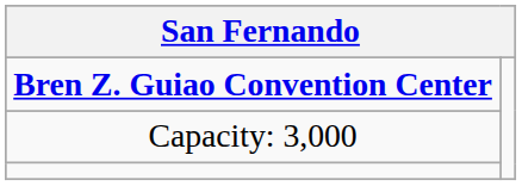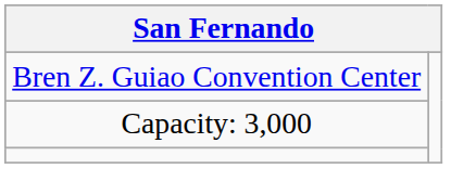Bren Z. Guiao Convention Center | column 1: bold -> normal
